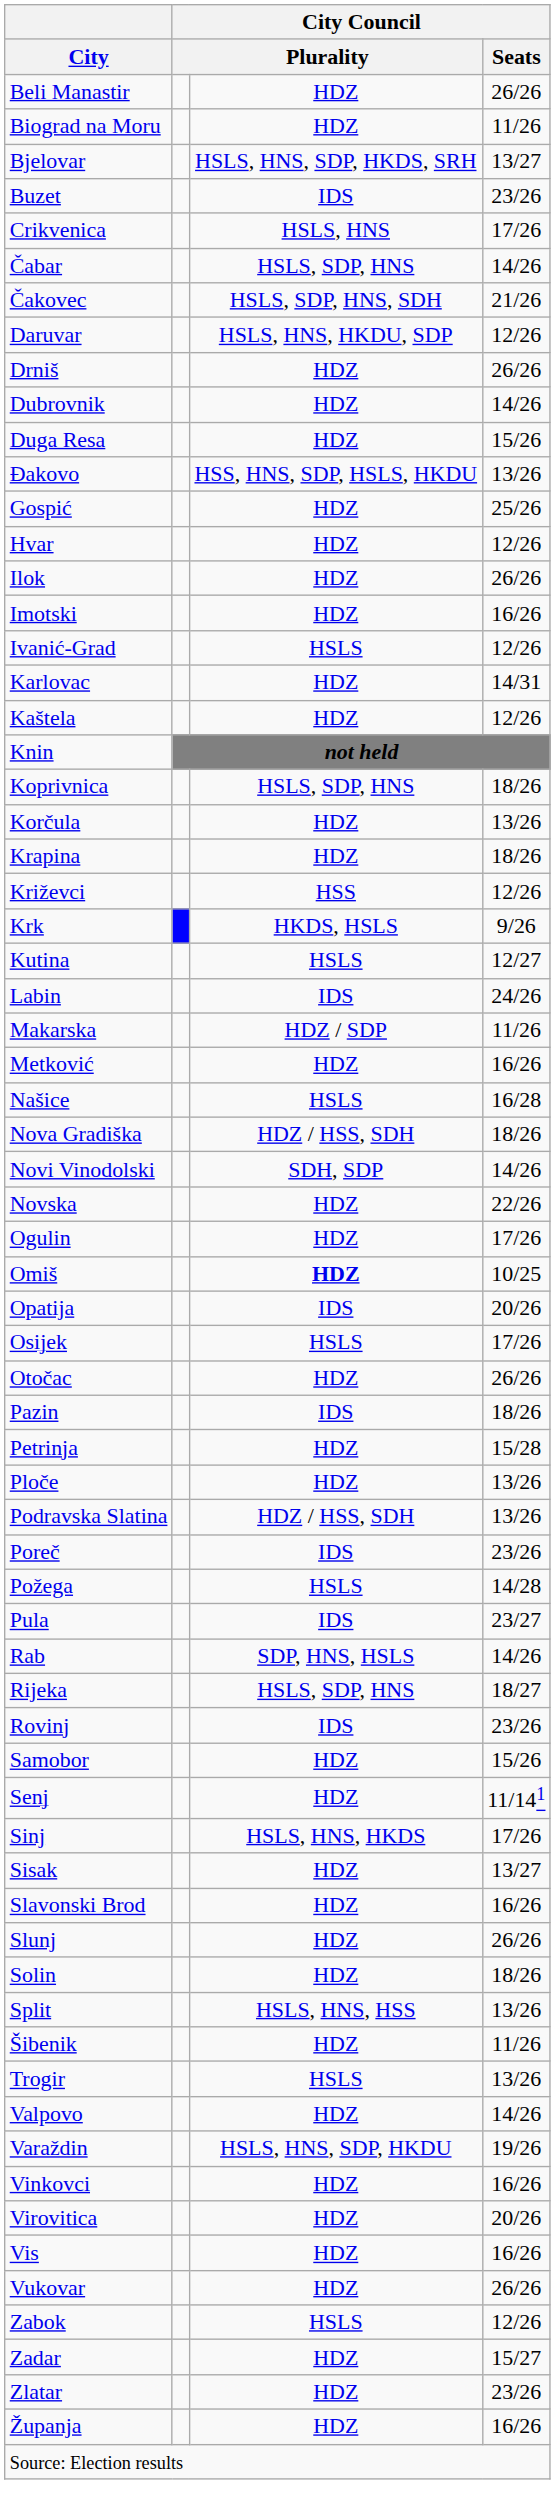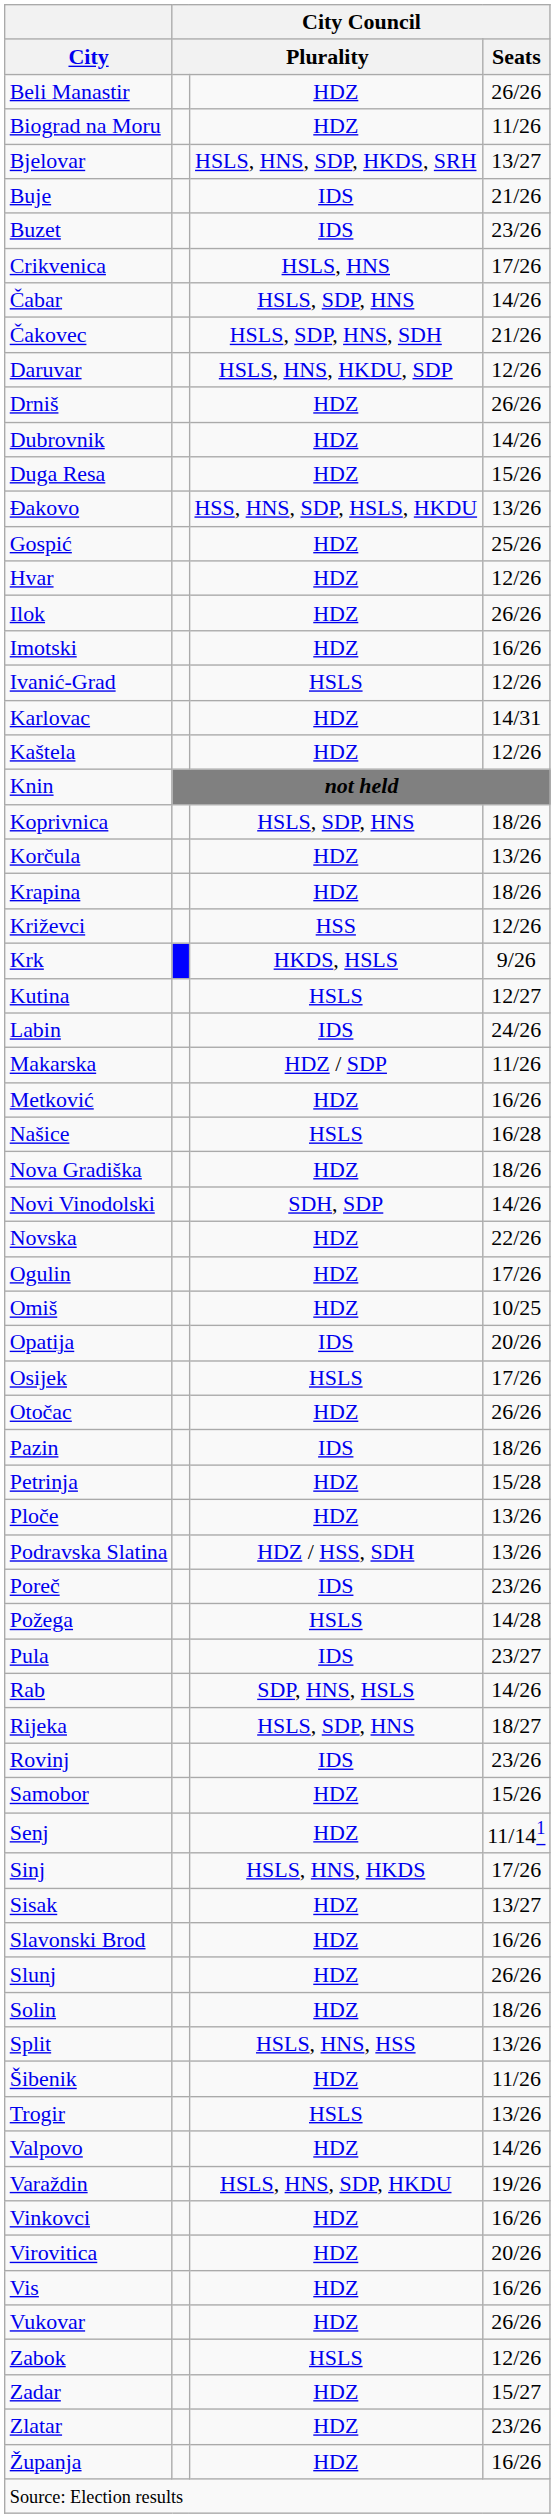+ row: Buje | IDS | 21/26
Nova Gradiška | column 3: HDZ / HSS, SDH -> HDZ
Omiš | column 3: bold -> normal
